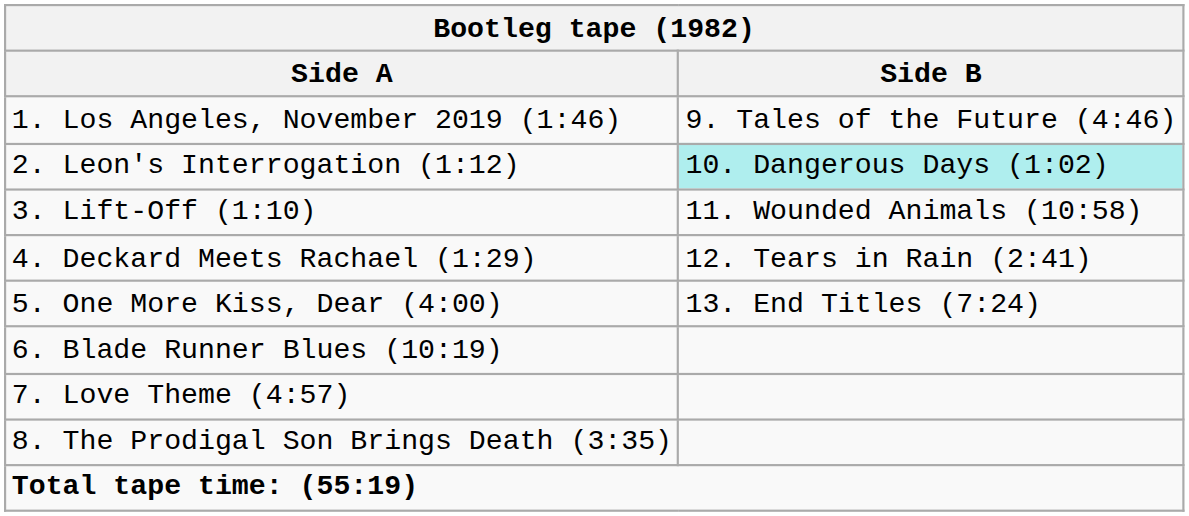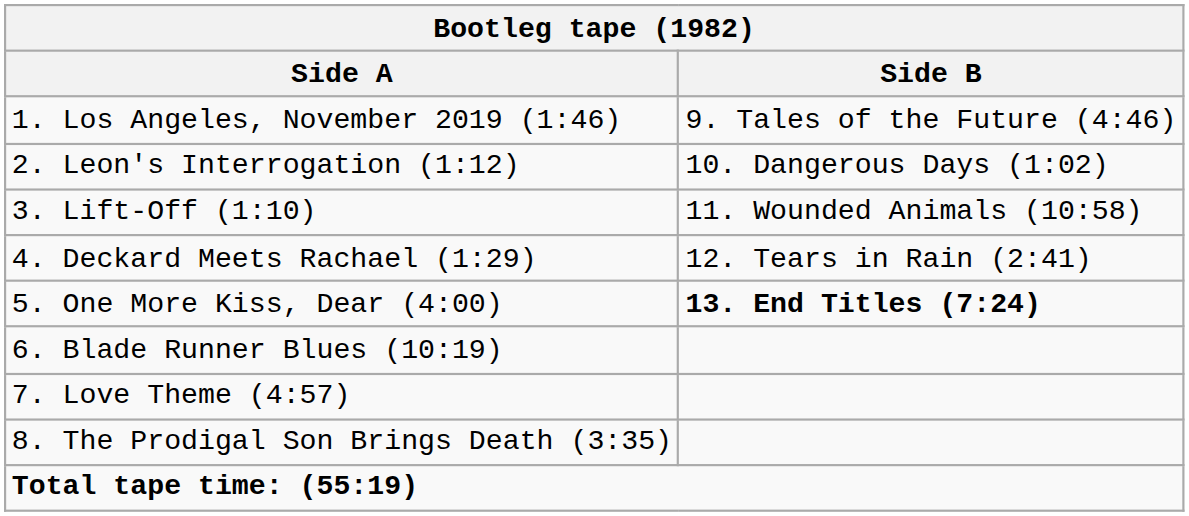2. Leon's Interrogation (1:12) | Side B: paleturquoise background -> no background
5. One More Kiss, Dear (4:00) | Side B: normal -> bold
